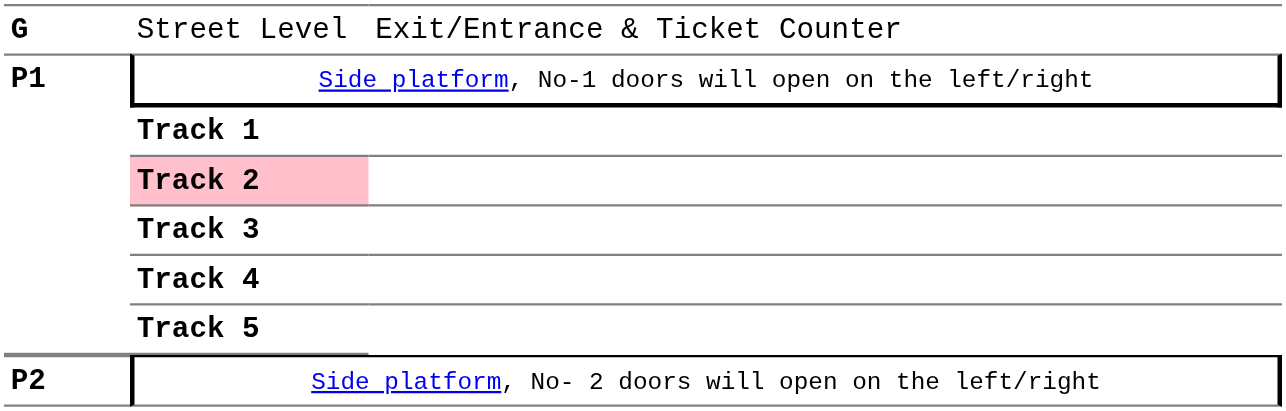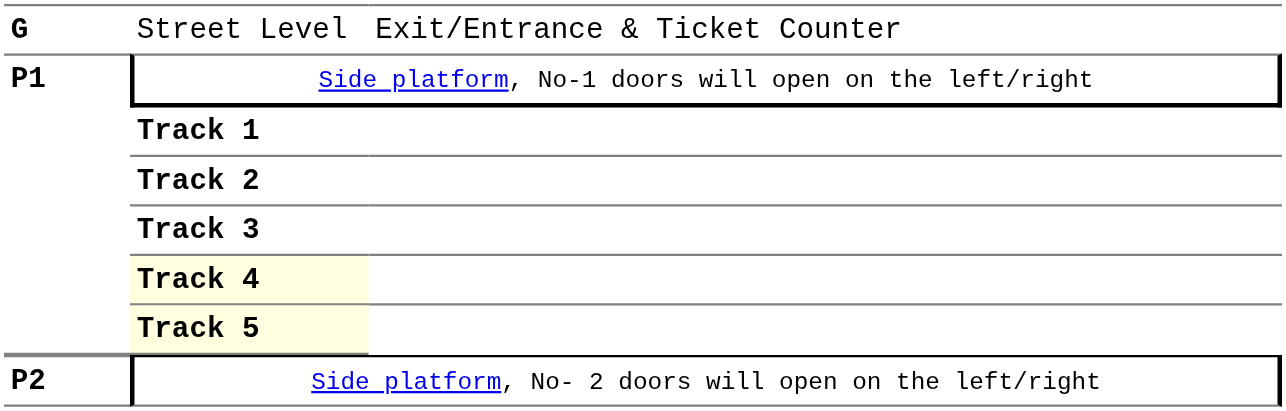Track 2 | column 2: pink background -> no background
Track 4 | column 2: no background -> lightyellow background
Track 5 | column 2: no background -> lightyellow background
